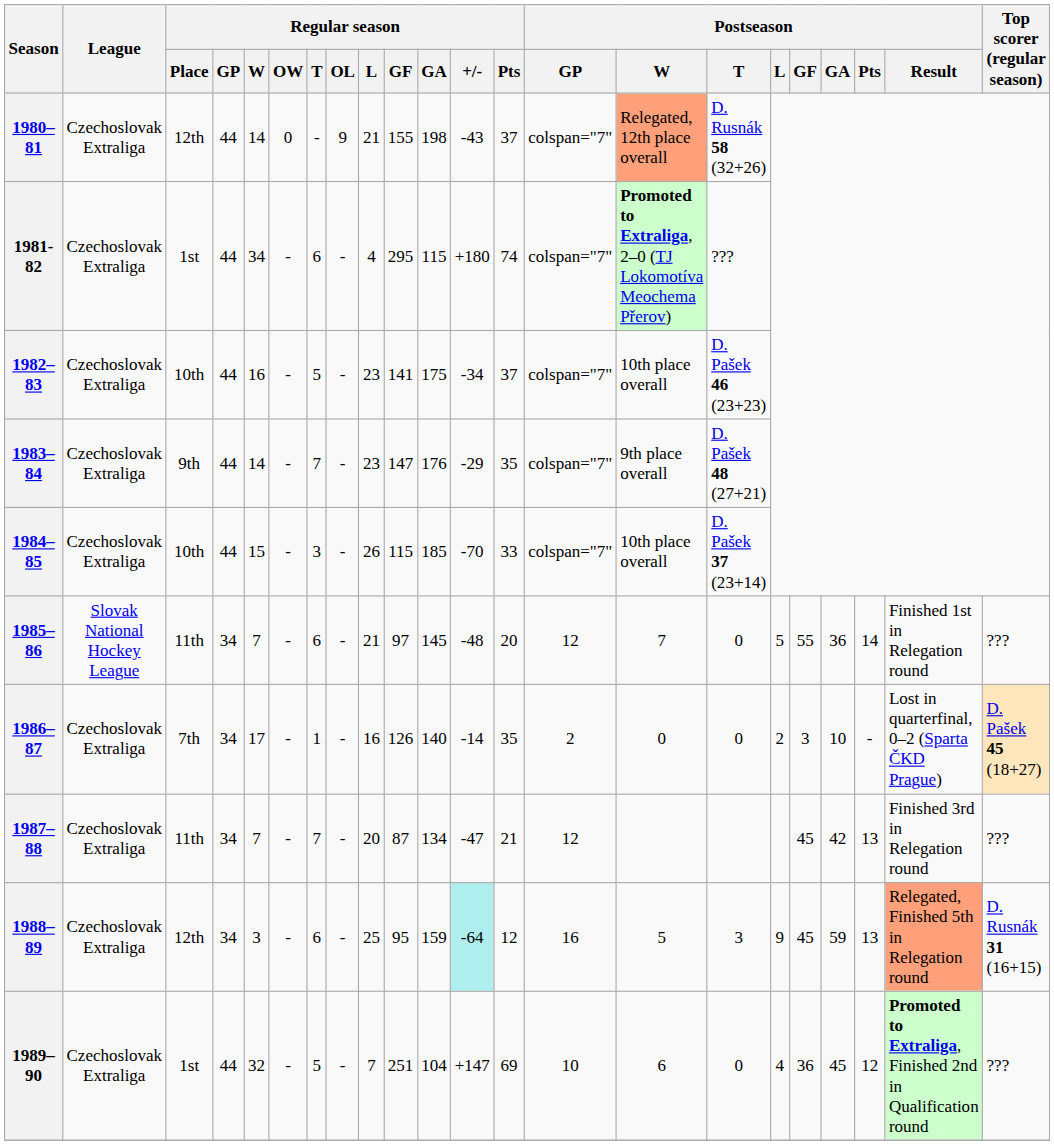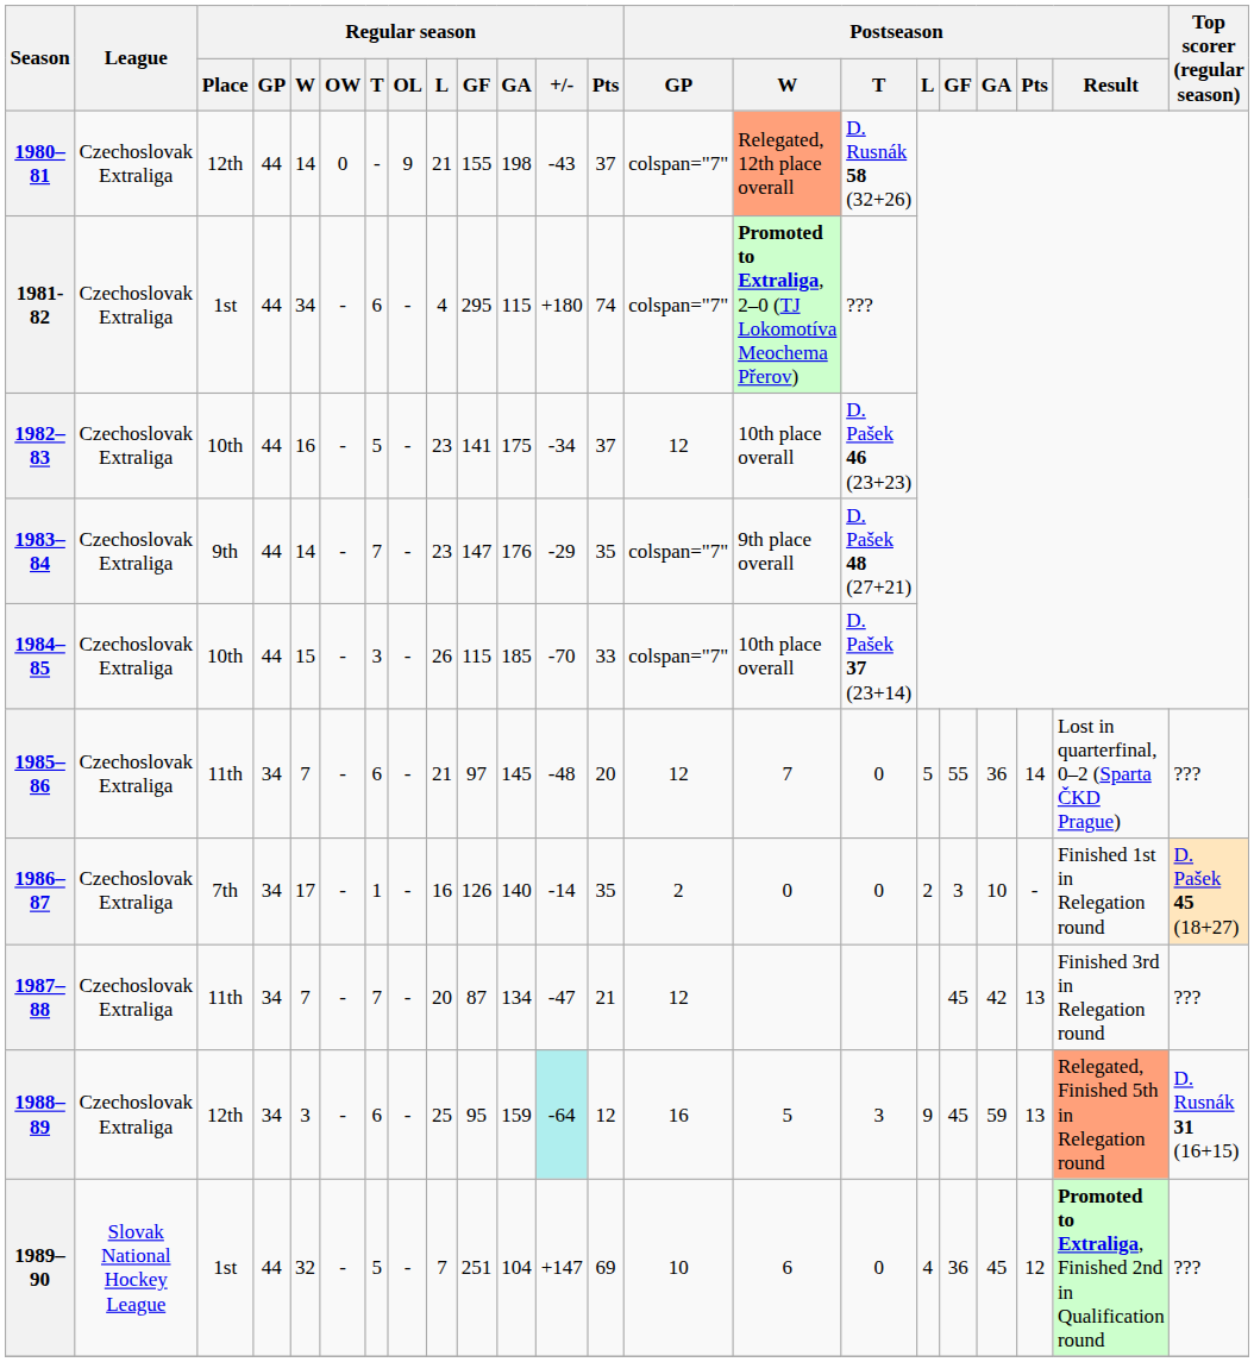1982–83 | Postseason / GP: colspan="7" -> 12
1985–86 | League: Slovak National Hockey League -> Czechoslovak Extraliga
1985–86 | Postseason / Result: Finished 1st in Relegation round -> Lost in quarterfinal, 0–2 (Sparta ČKD Prague)
1986–87 | Postseason / Result: Lost in quarterfinal, 0–2 (Sparta ČKD Prague) -> Finished 1st in Relegation round
1989–90 | League: Czechoslovak Extraliga -> Slovak National Hockey League
